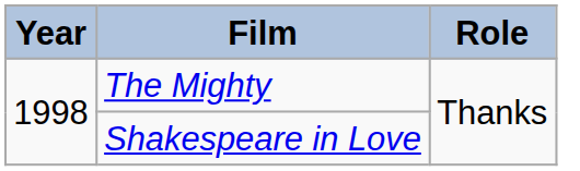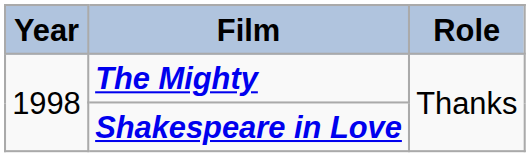The Mighty | Film: normal -> bold
Shakespeare in Love | Film: normal -> bold
